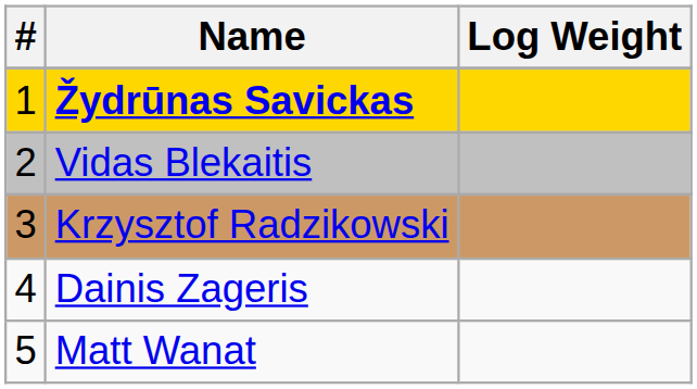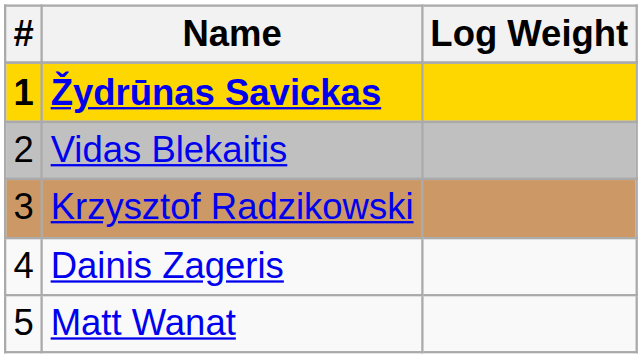Žydrūnas Savickas | #: normal -> bold
